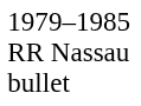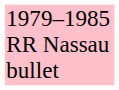row 1 | column 1: no background -> pink background
